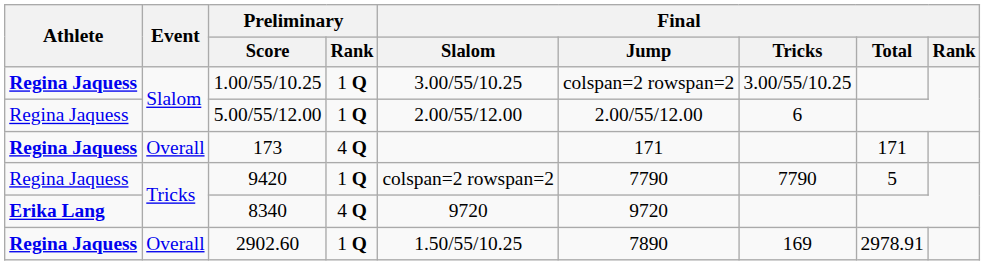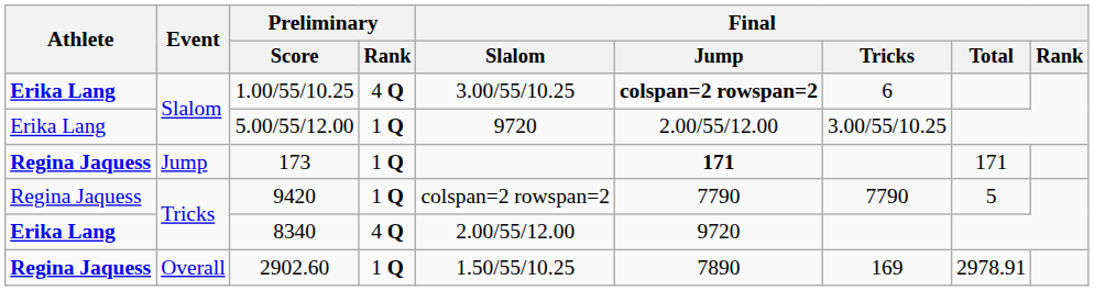1.00/55/10.25 | Athlete: Regina Jaquess -> Erika Lang
1.00/55/10.25 | Preliminary / Rank: 1 Q -> 4 Q
1.00/55/10.25 | Final / Jump: normal -> bold
1.00/55/10.25 | Final / Tricks: 3.00/55/10.25 -> 6
5.00/55/12.00 | Athlete: Regina Jaquess -> Erika Lang
5.00/55/12.00 | Final / Slalom: 2.00/55/12.00 -> 9720
5.00/55/12.00 | Final / Tricks: 6 -> 3.00/55/10.25
173 | Event: Overall -> Jump
173 | Preliminary / Rank: 4 Q -> 1 Q
173 | Final / Jump: normal -> bold
8340 | Final / Slalom: 9720 -> 2.00/55/12.00
